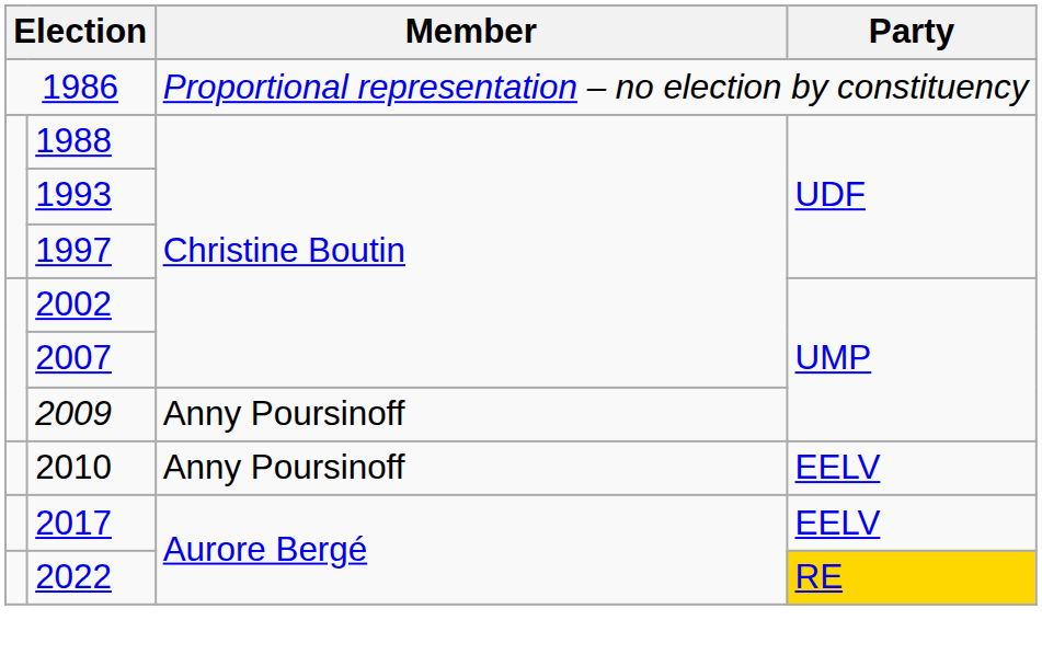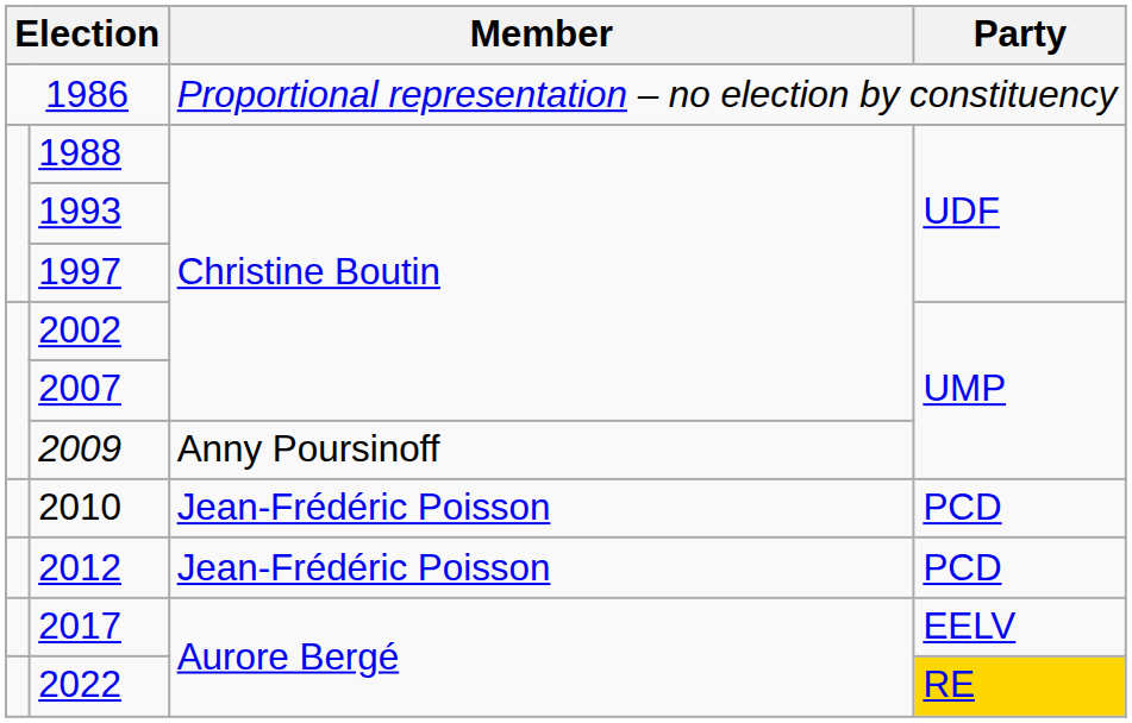2010 | Member: Anny Poursinoff -> Jean-Frédéric Poisson
2010 | Party: EELV -> PCD
+ row: 2012 | Jean-Frédéric Poisson | PCD
